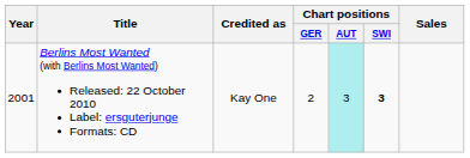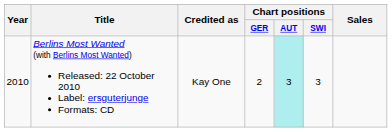row 3 | Year: 2001 -> 2010
row 3 | Chart positions / SWI: bold -> normal
